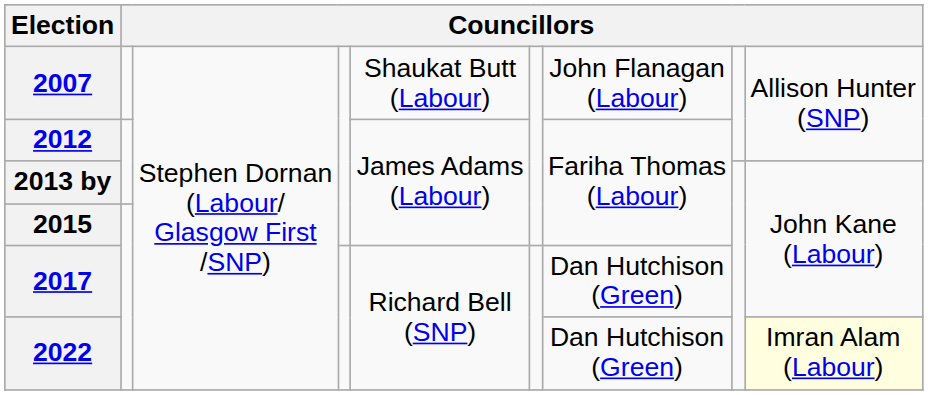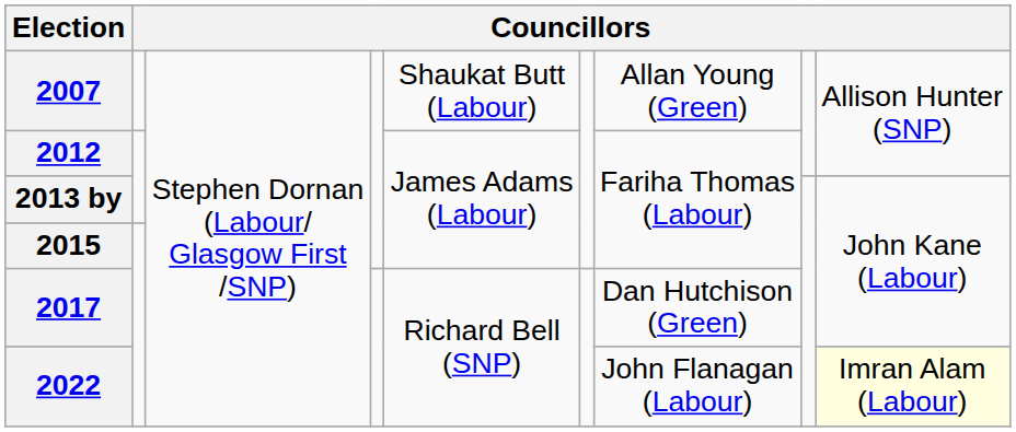2007 | column 7: John Flanagan (Labour) -> Allan Young (Green)
2022 | column 7: Dan Hutchison (Green) -> John Flanagan (Labour)
